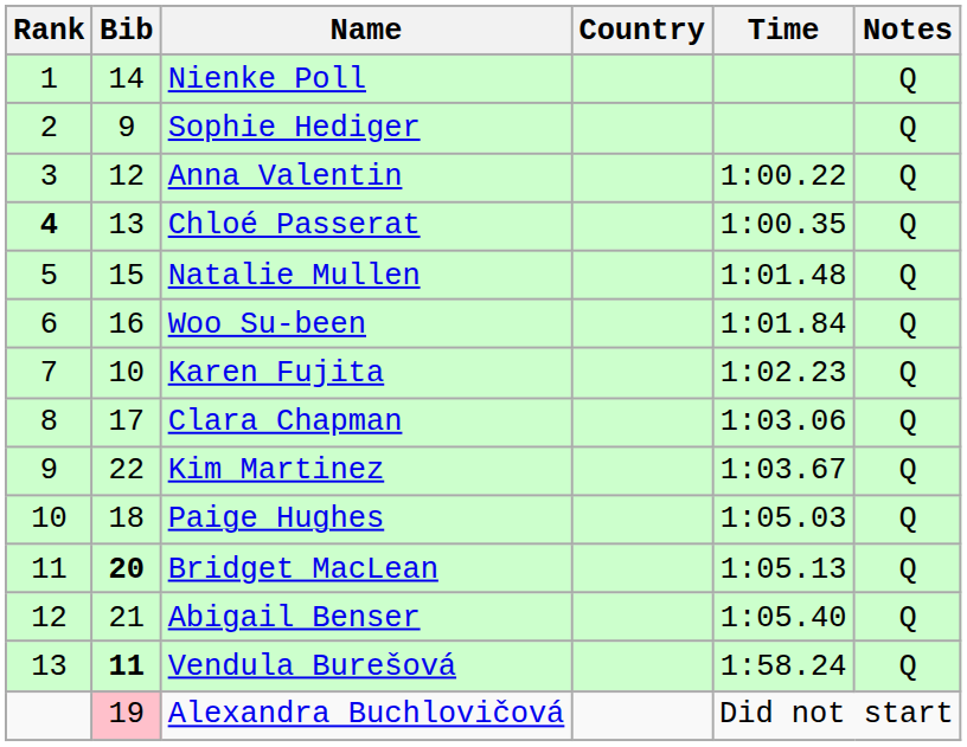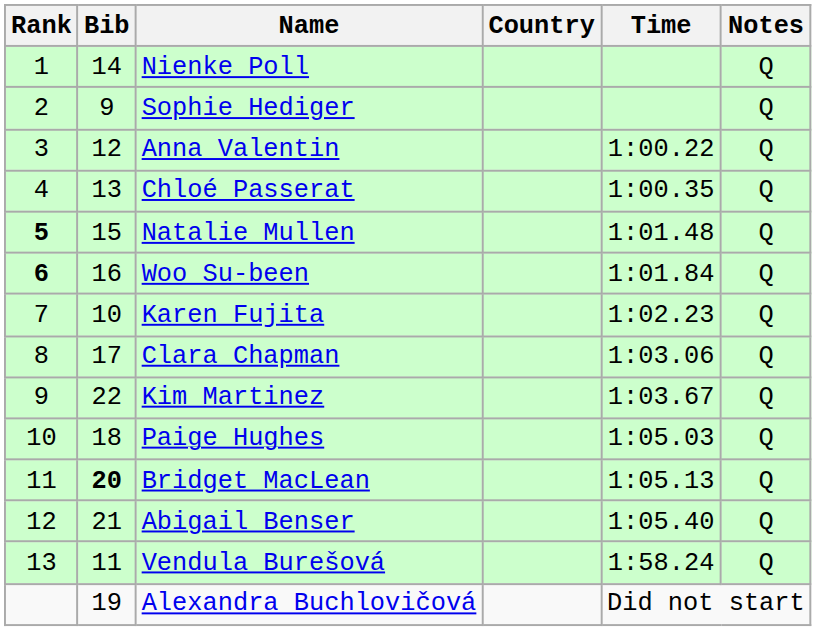Chloé Passerat | Rank: bold -> normal
Natalie Mullen | Rank: normal -> bold
Woo Su-been | Rank: normal -> bold
Vendula Burešová | Bib: bold -> normal
Alexandra Buchlovičová | Bib: pink background -> no background
